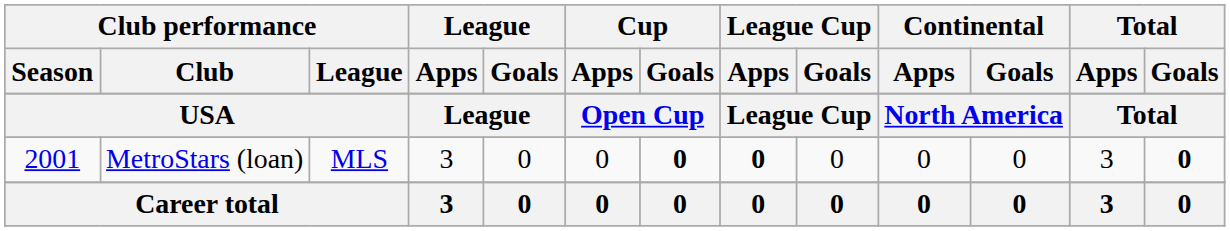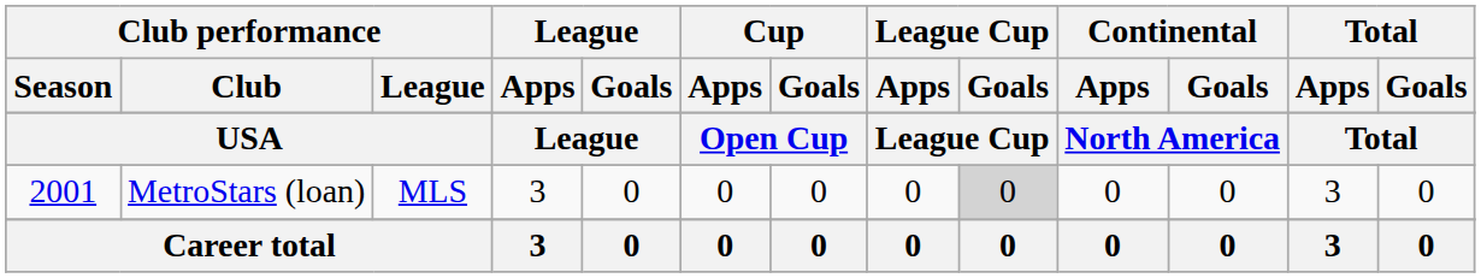MetroStars (loan) | Cup / Goals: bold -> normal
MetroStars (loan) | League Cup / Apps: bold -> normal
MetroStars (loan) | League Cup / Goals: no background -> lightgrey background
MetroStars (loan) | Total / Goals: bold -> normal
